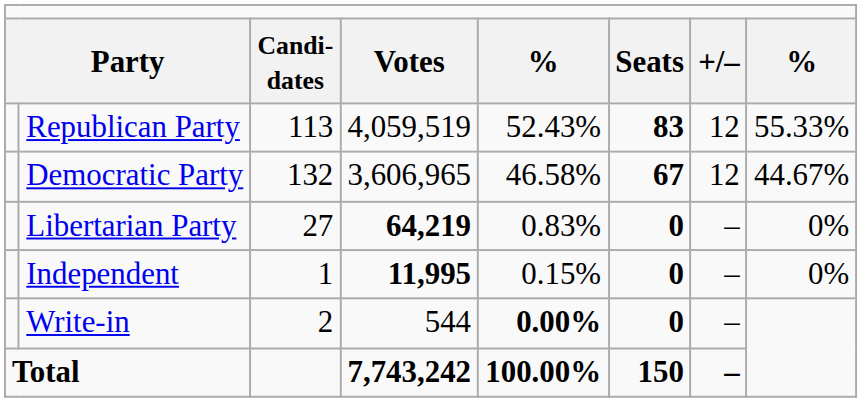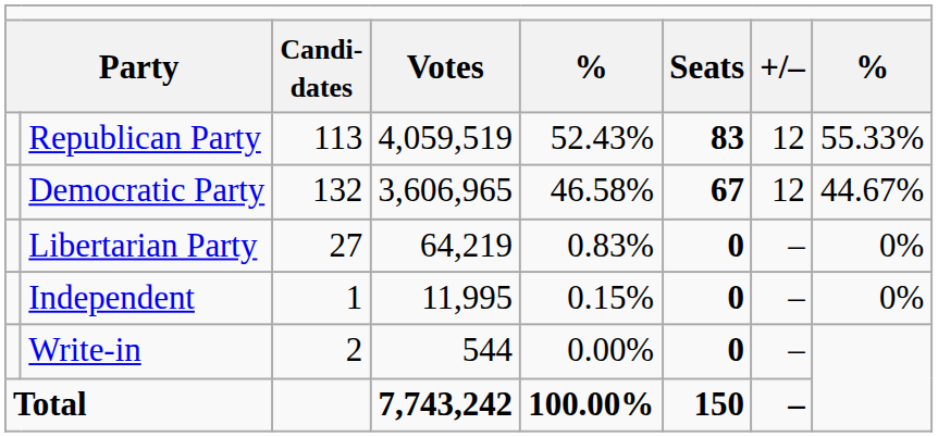Libertarian Party | column 4: bold -> normal
Independent | column 4: bold -> normal
Write-in | column 5: bold -> normal
